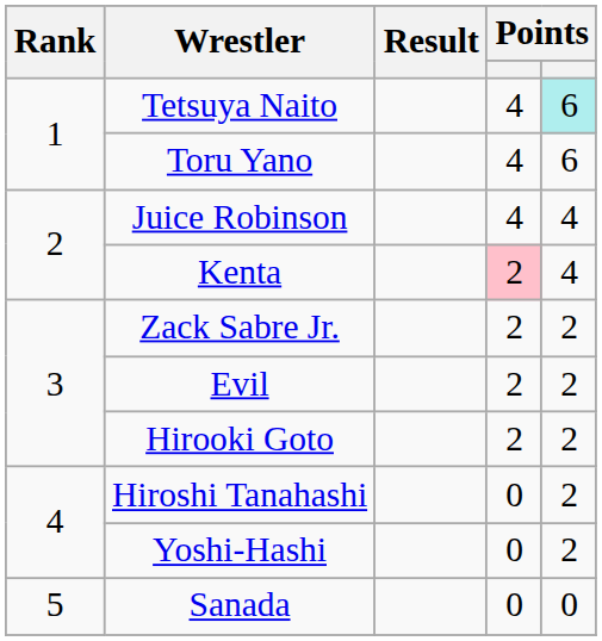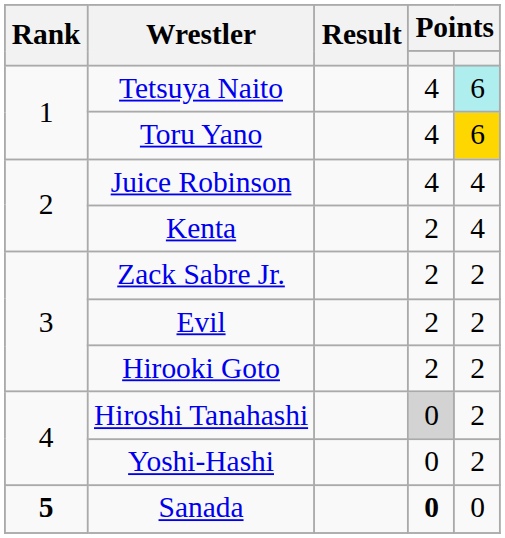Toru Yano | column 5: no background -> gold background
Kenta | column 4: pink background -> no background
Hiroshi Tanahashi | column 4: no background -> lightgrey background
Sanada | Rank: normal -> bold
Sanada | column 4: normal -> bold
